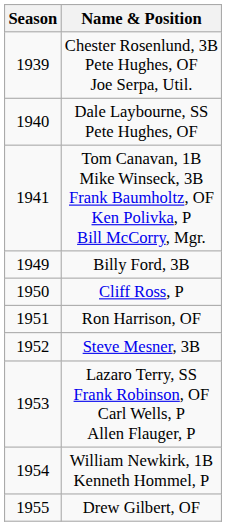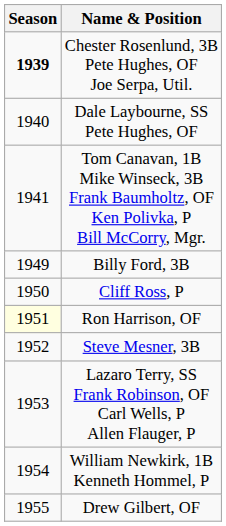Chester Rosenlund, 3B Pete Hughes, OF Joe Serpa, Util. | Season: normal -> bold
Ron Harrison, OF | Season: no background -> lightyellow background
